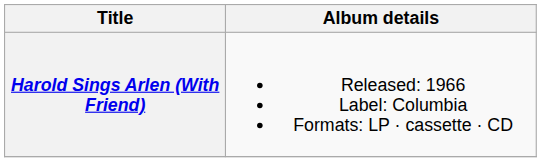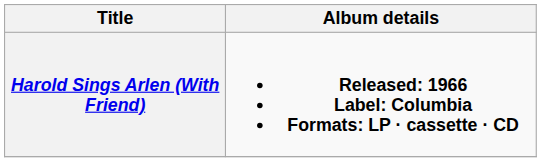Harold Sings Arlen (With Friend) | Album details: normal -> bold
